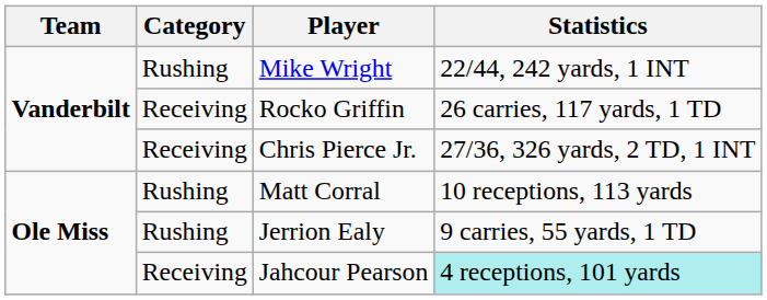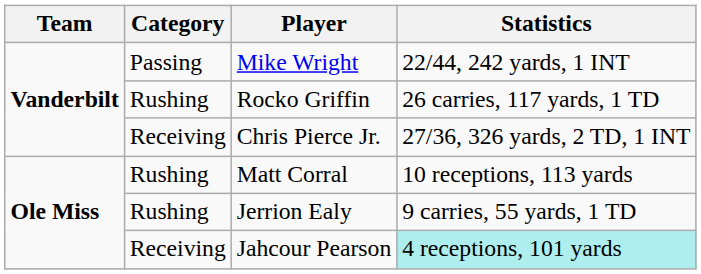Mike Wright | Category: Rushing -> Passing
Rocko Griffin | Category: Receiving -> Rushing
